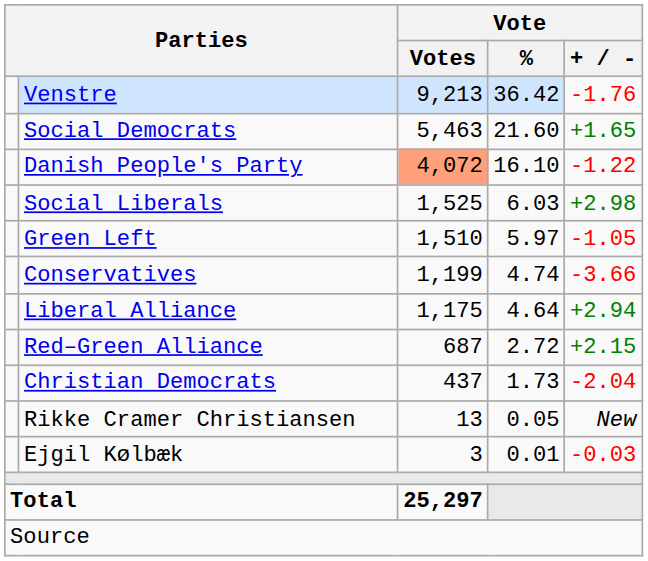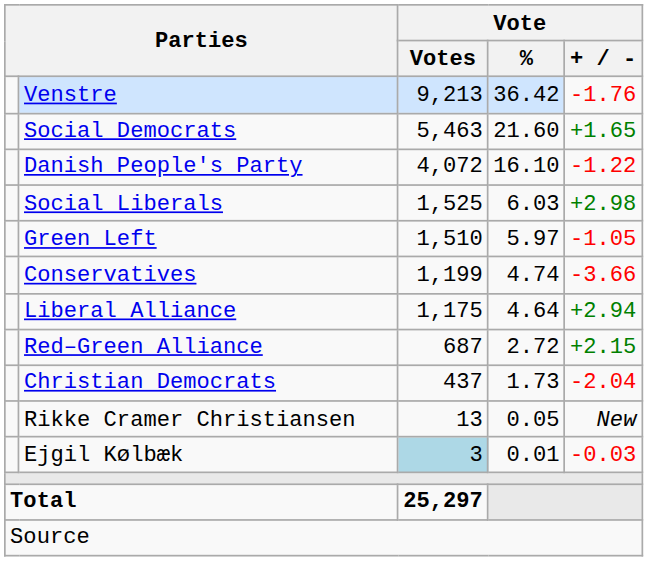Danish People's Party | Vote / Votes: lightsalmon background -> no background
Ejgil Kølbæk | Vote / Votes: no background -> lightblue background
